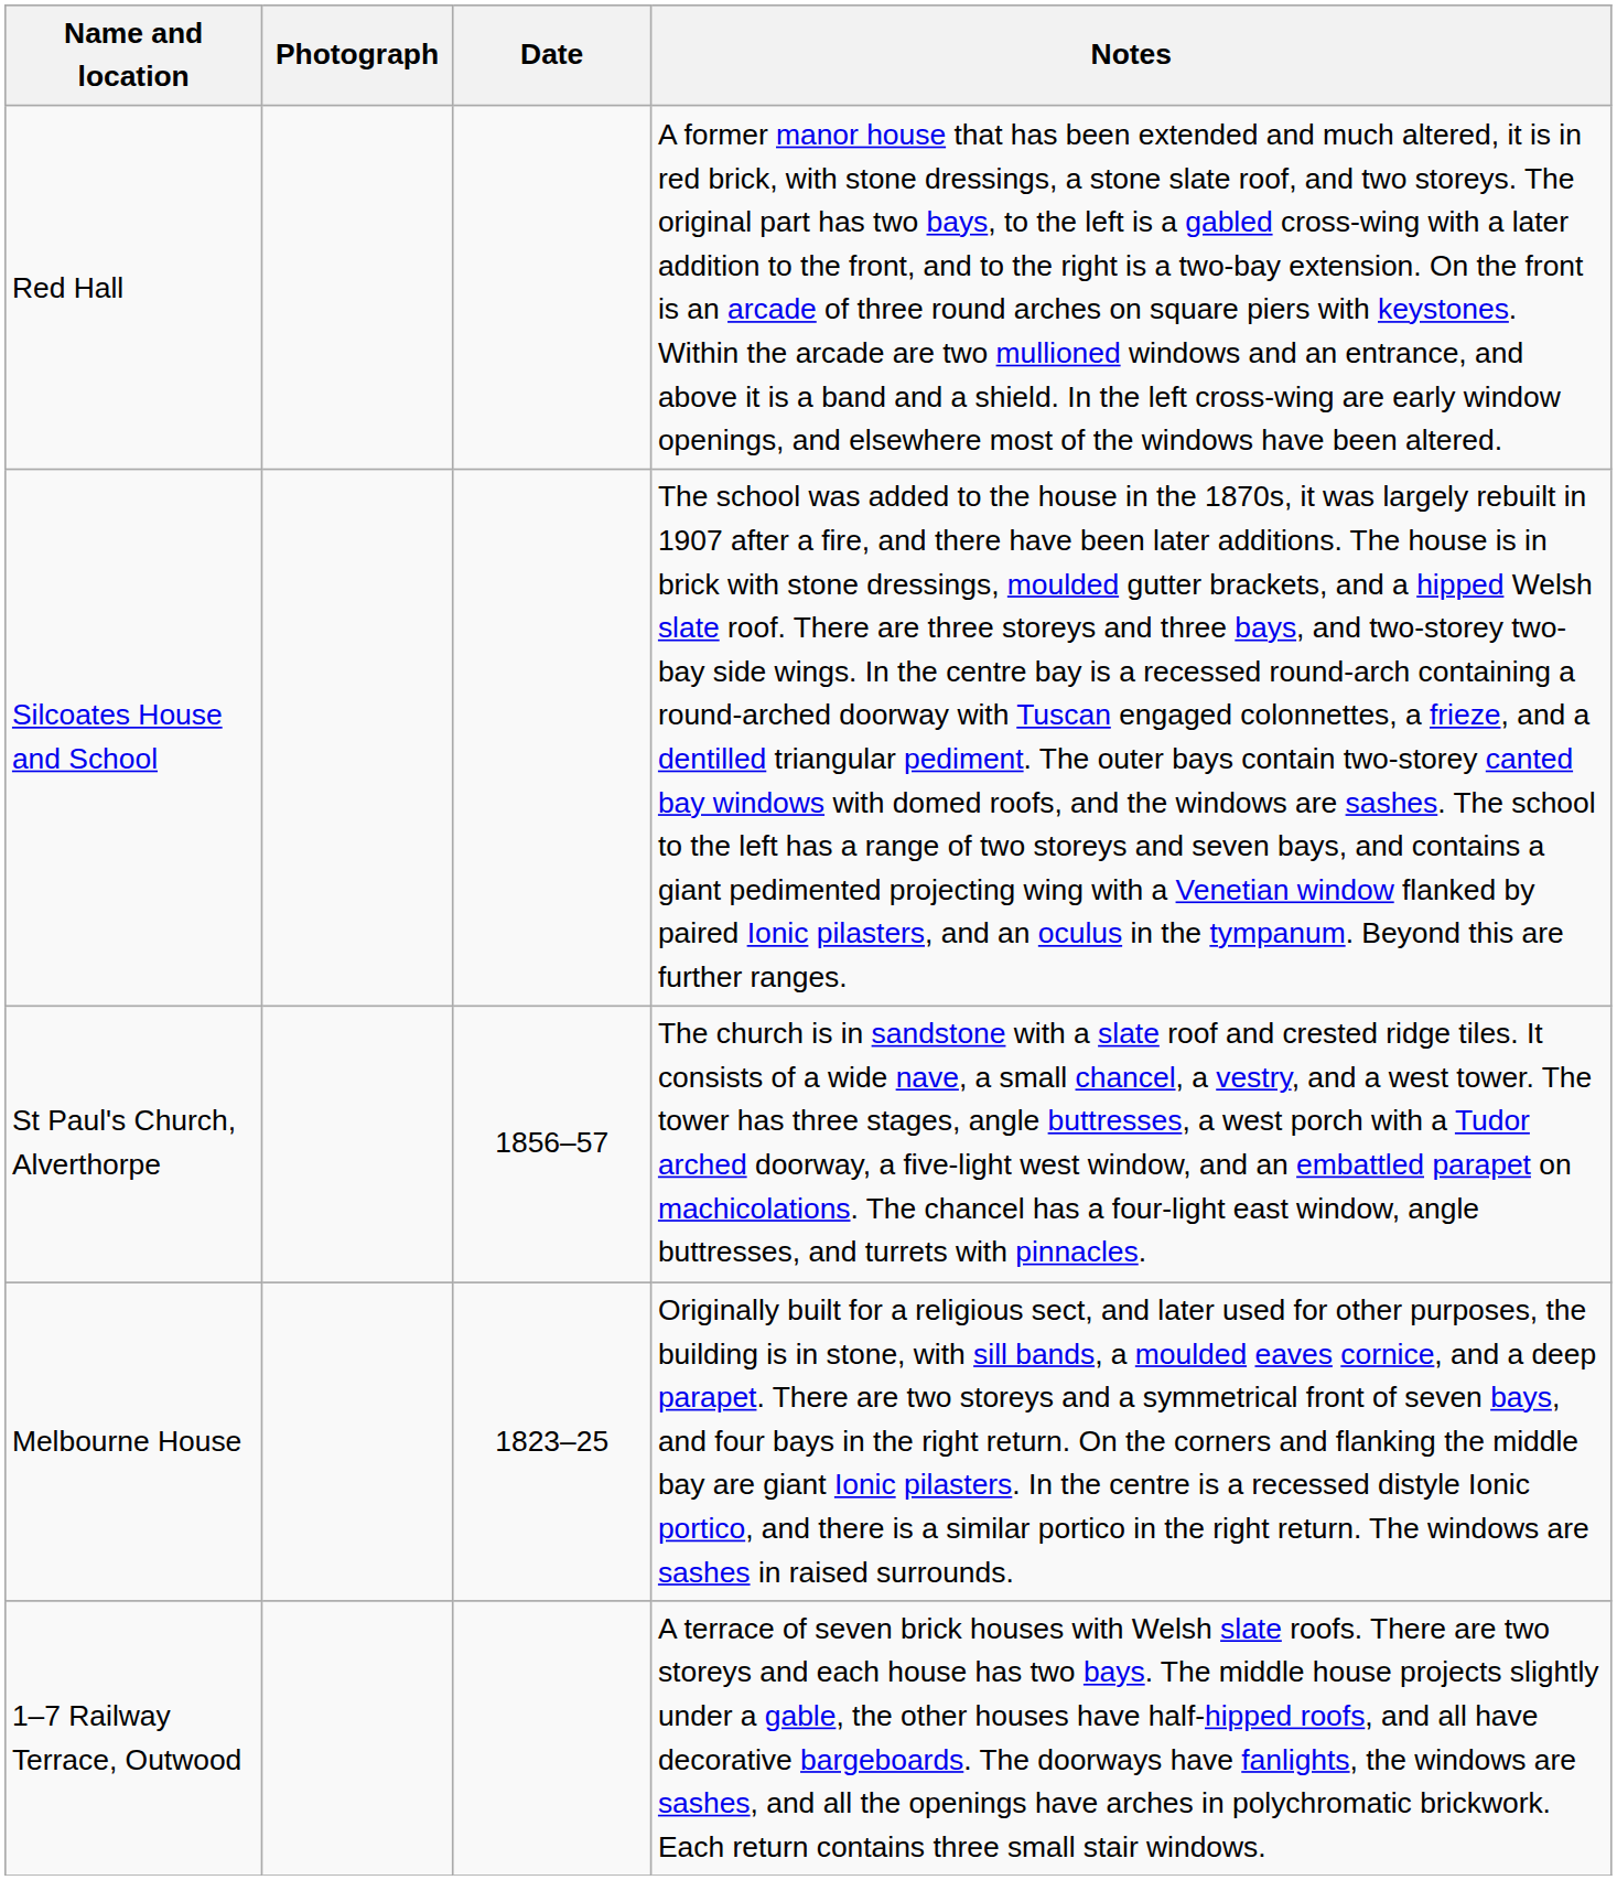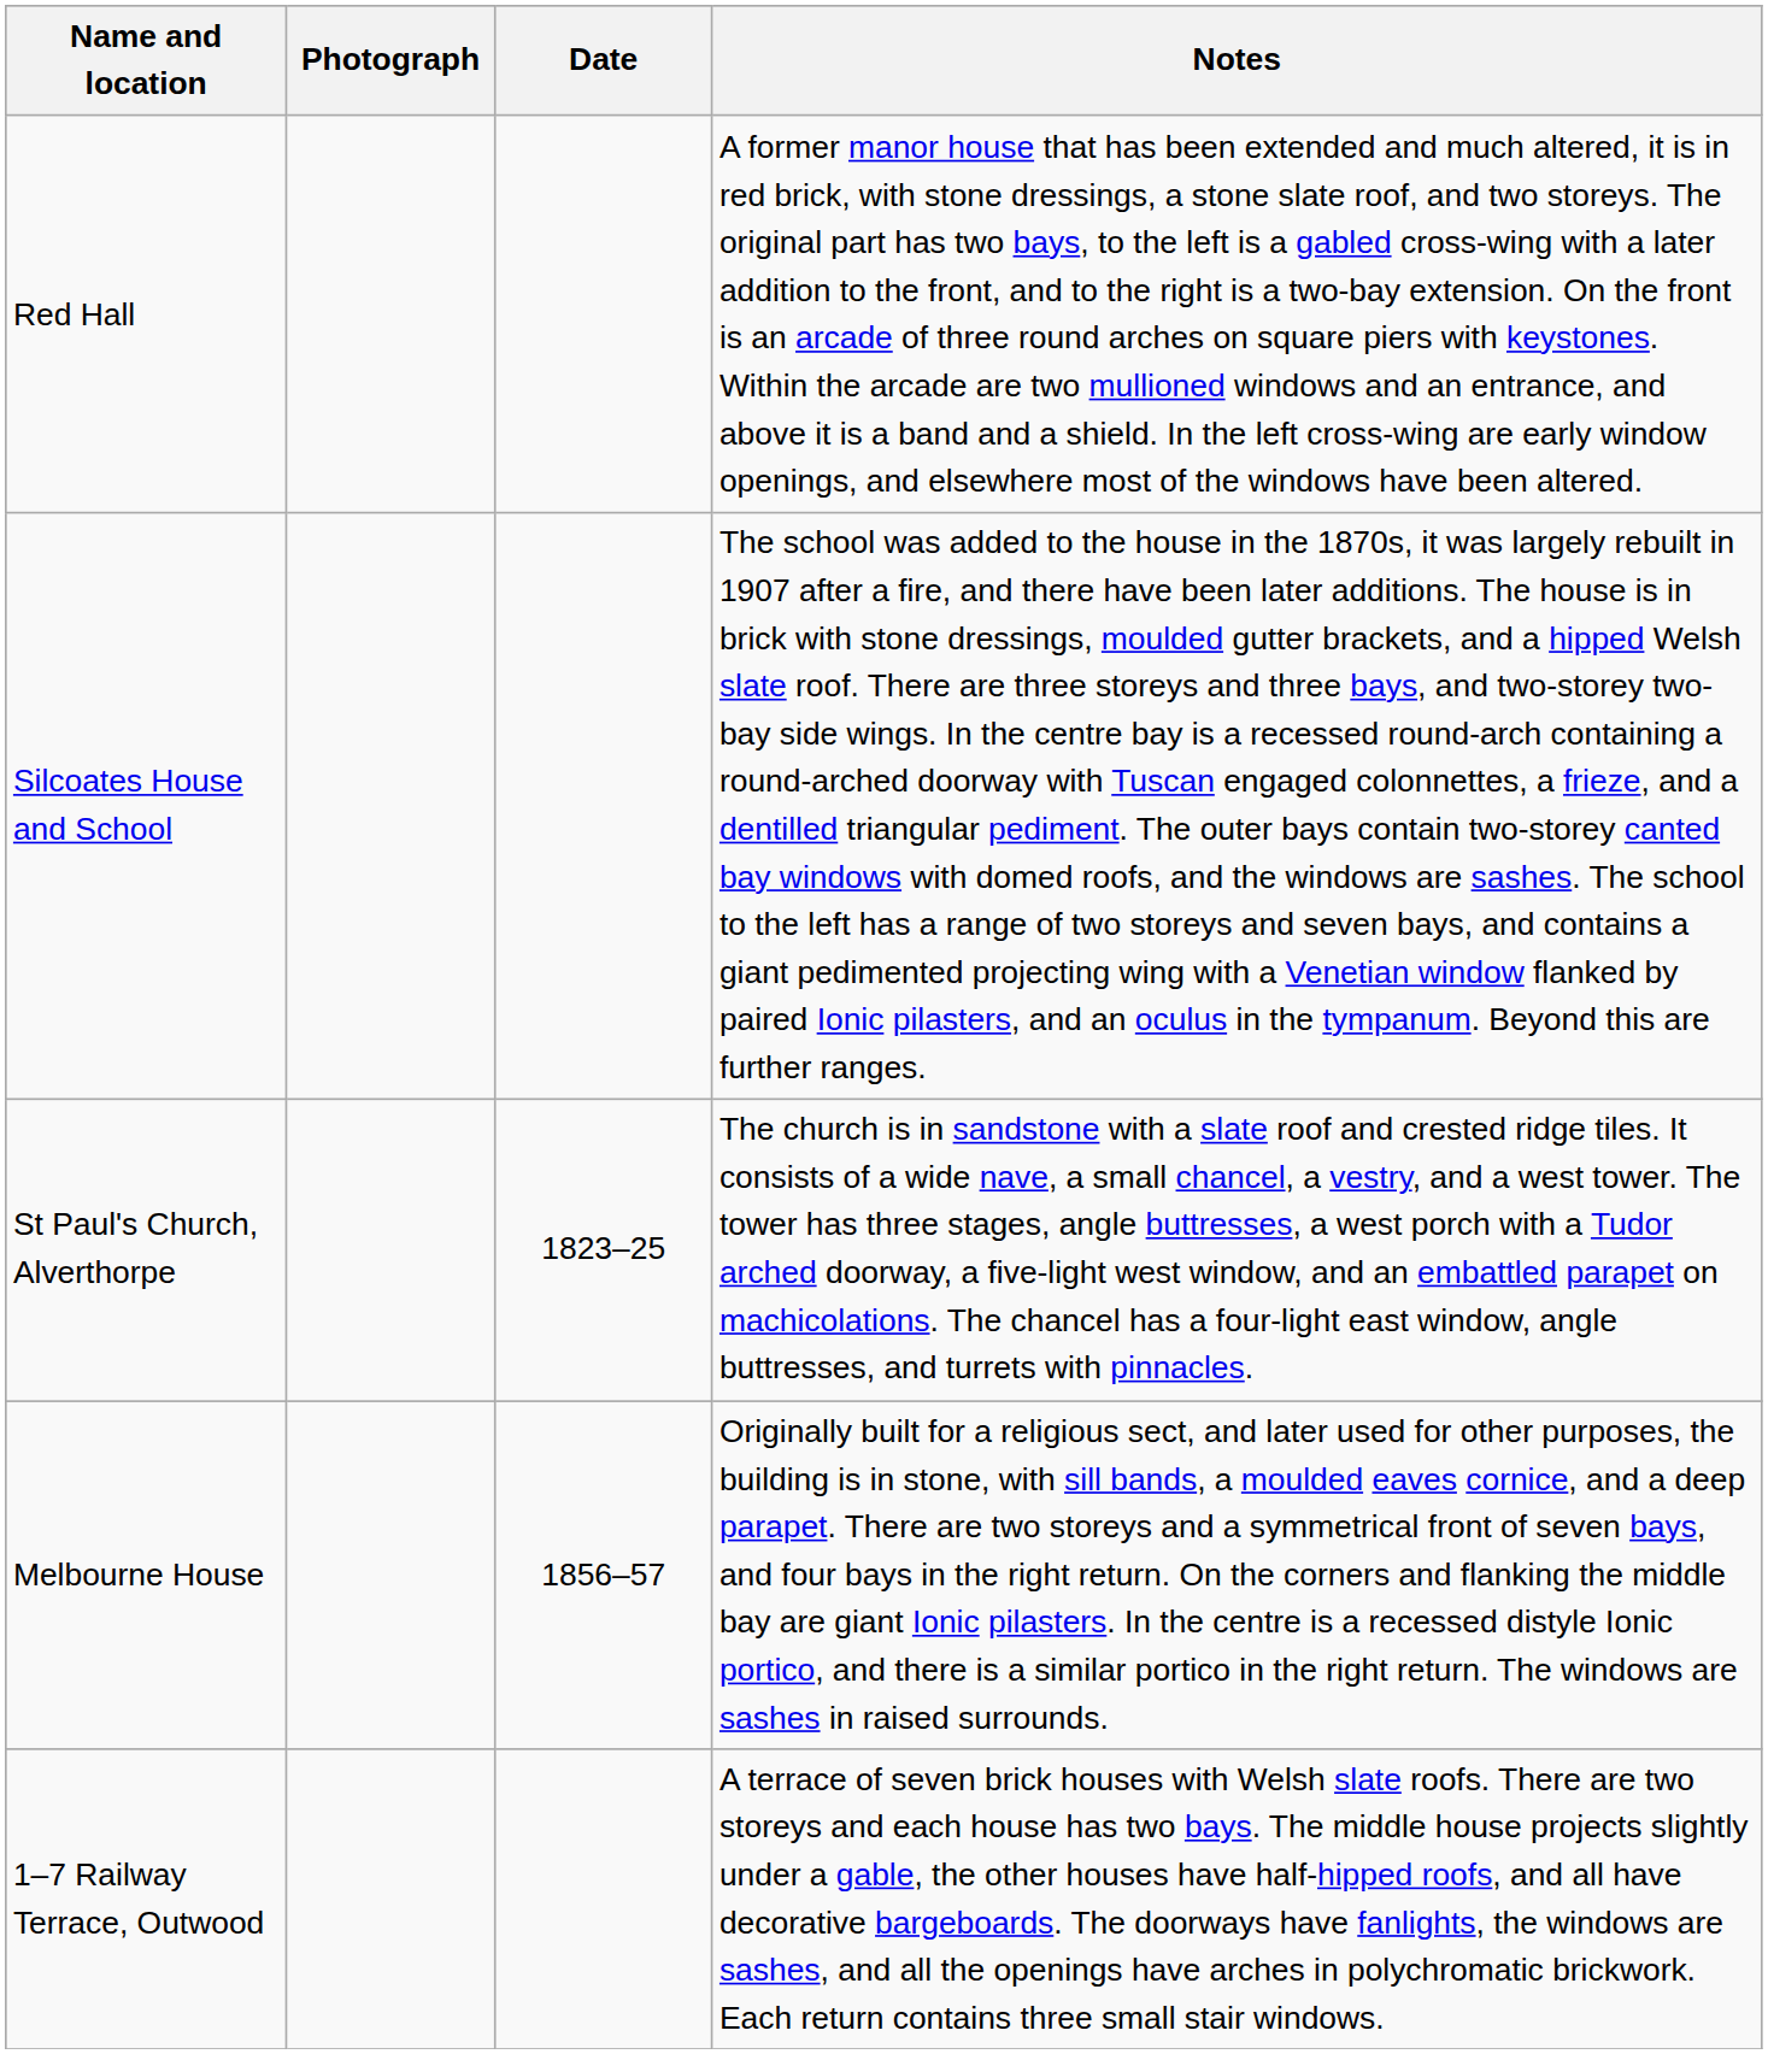St Paul's Church, Alverthorpe | Date: 1856–57 -> 1823–25
Melbourne House | Date: 1823–25 -> 1856–57
